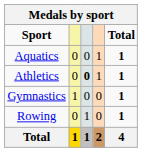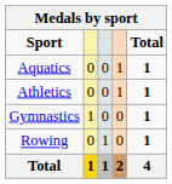Athletics | column 3: bold -> normal
